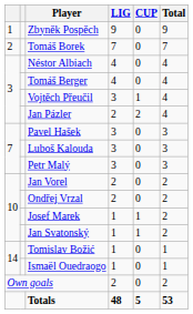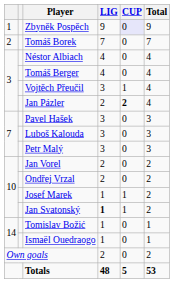Zbyněk Pospěch | CUP: no background -> lavender background
Jan Pázler | CUP: normal -> bold
Jan Svatonský | LIG: normal -> bold
